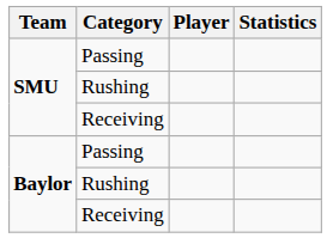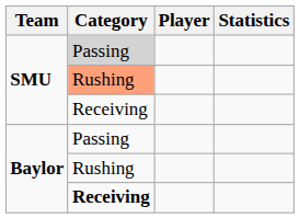SMU / Passing | Category: no background -> lightgrey background
SMU / Rushing | Category: no background -> lightsalmon background
Baylor / Receiving | Category: normal -> bold
